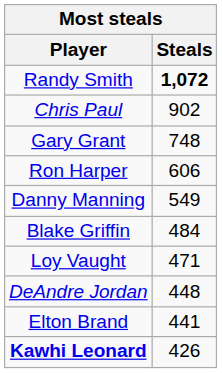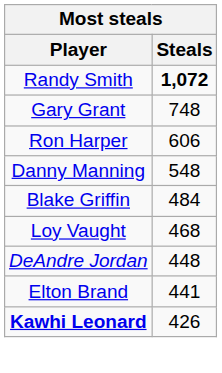- row: Chris Paul | 902
Danny Manning | Steals: 549 -> 548
Loy Vaught | Steals: 471 -> 468
